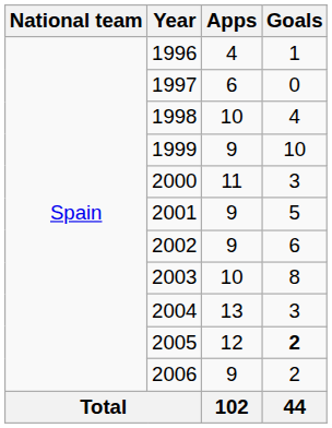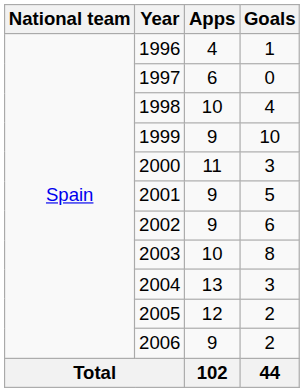2005 | Goals: bold -> normal
